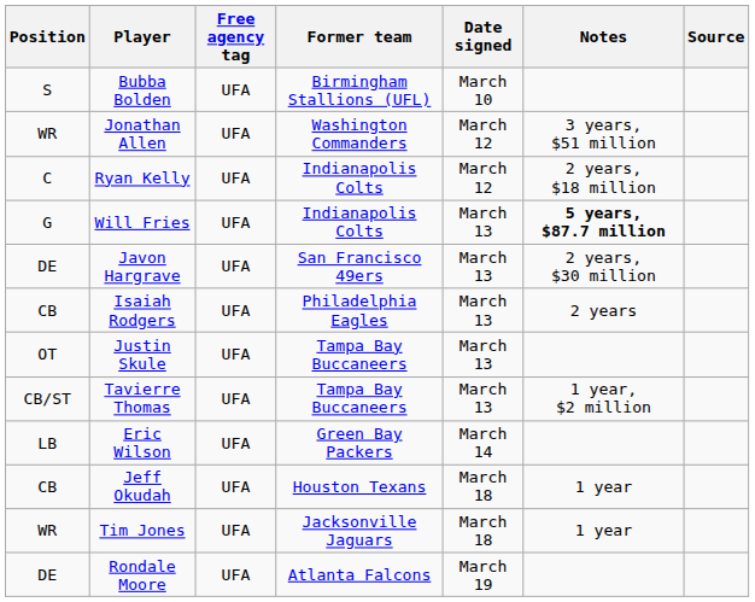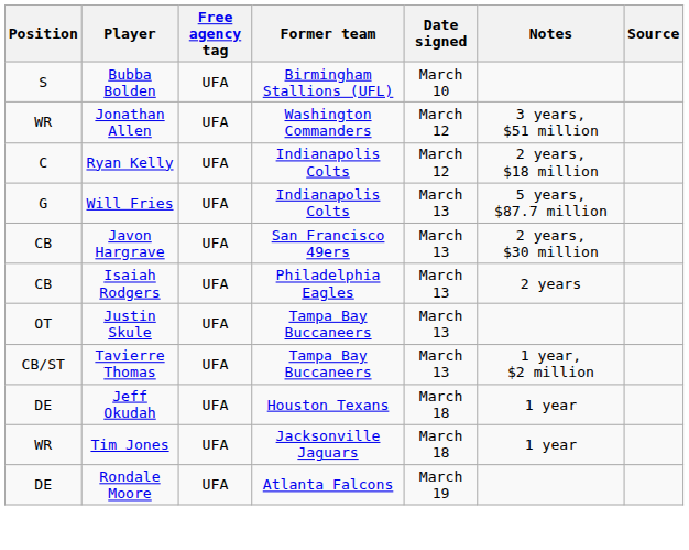Will Fries | Notes: bold -> normal
Javon Hargrave | Position: DE -> CB
- row: LB | Eric Wilson | UFA | Green Bay Packers | March 14
Jeff Okudah | Position: CB -> DE
